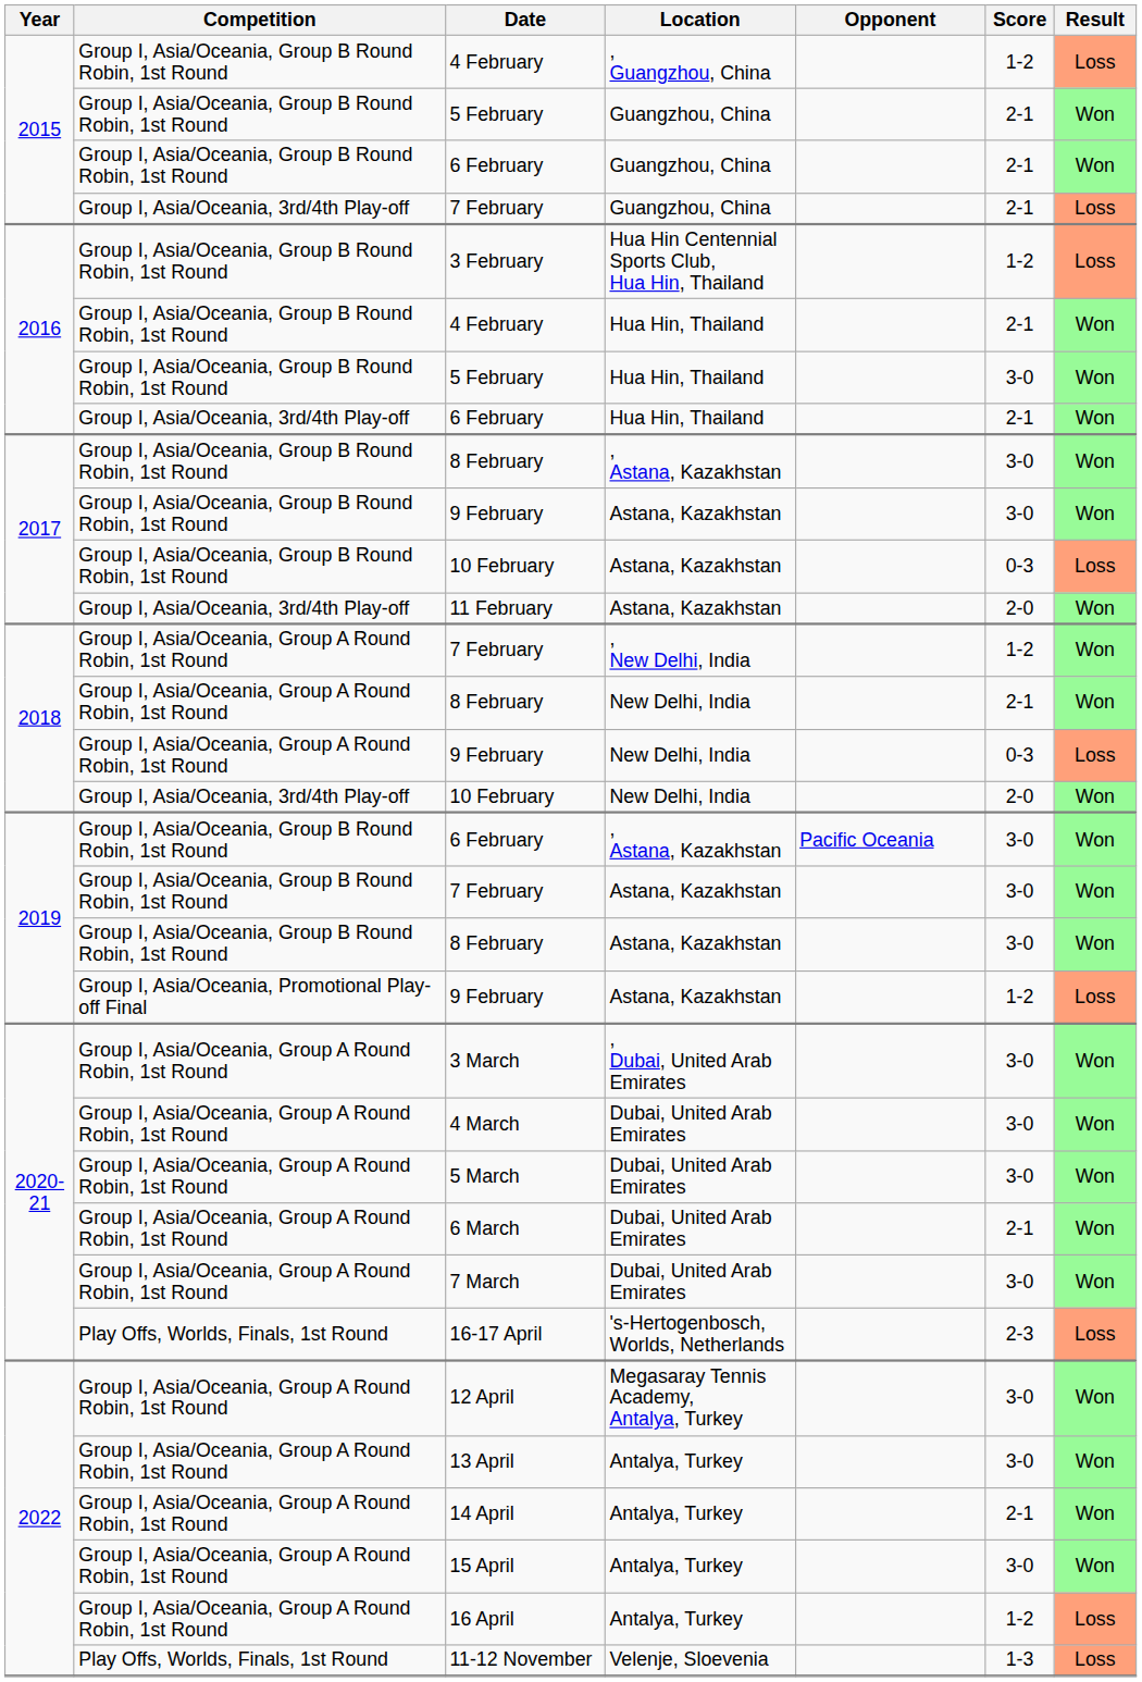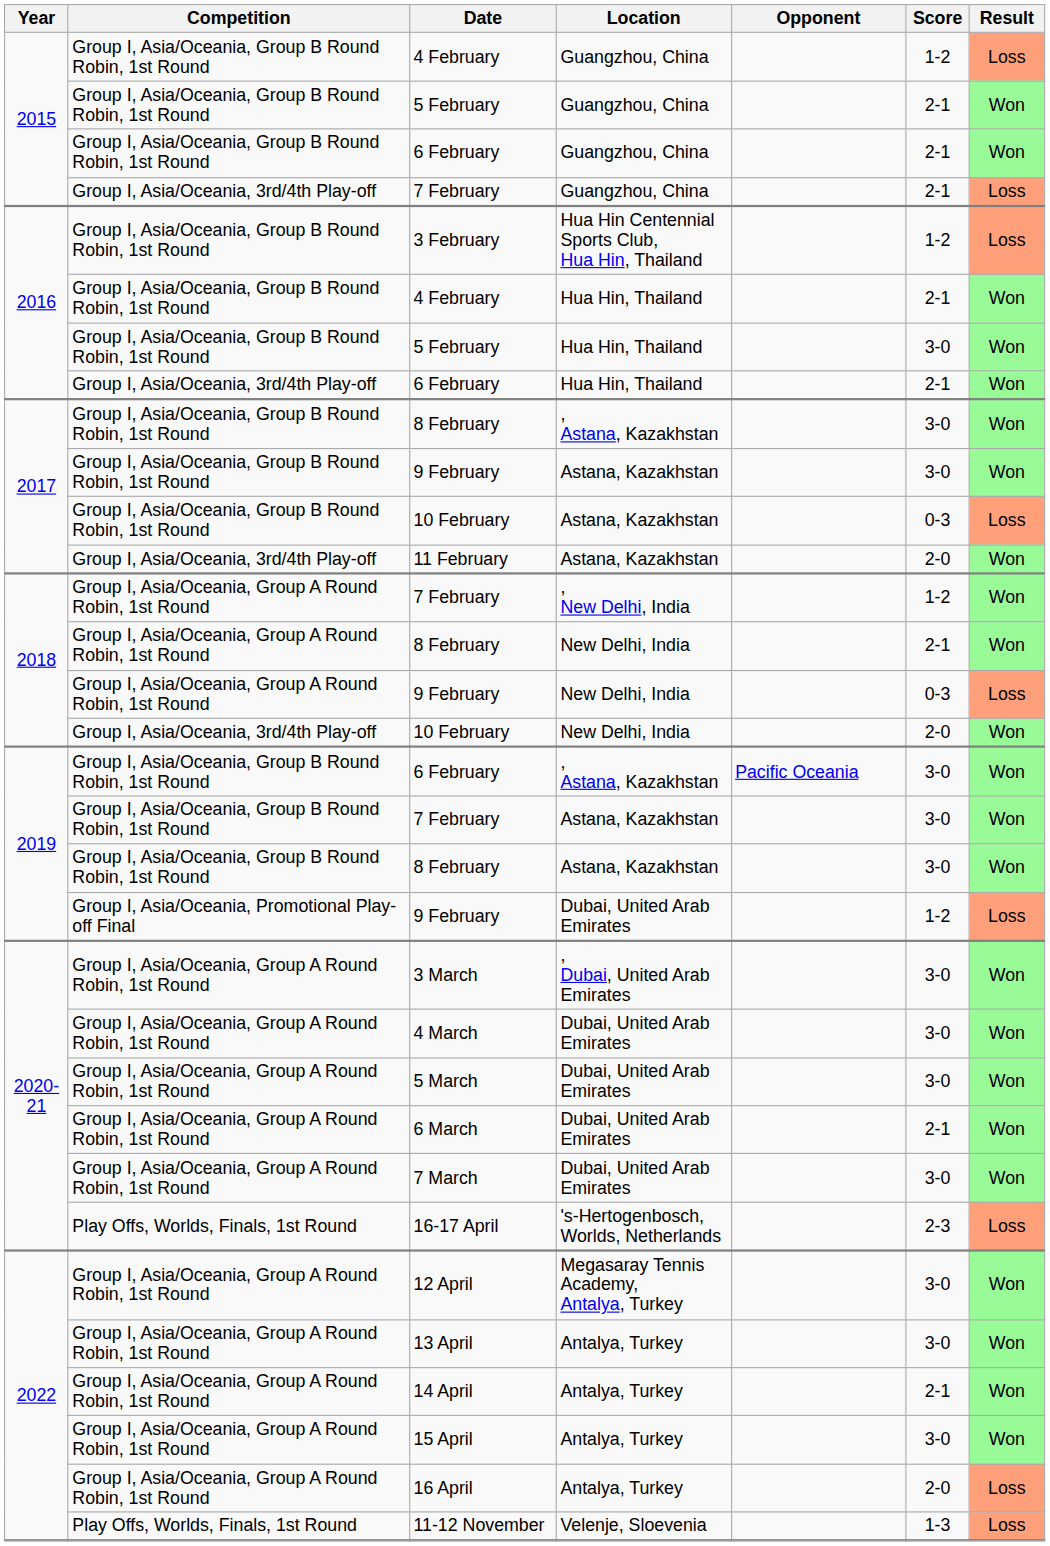2015 / 4 February | Location: , Guangzhou, China -> Guangzhou, China
2019 / 9 February | Location: Astana, Kazakhstan -> Dubai, United Arab Emirates
16 April | Score: 1-2 -> 2-0
